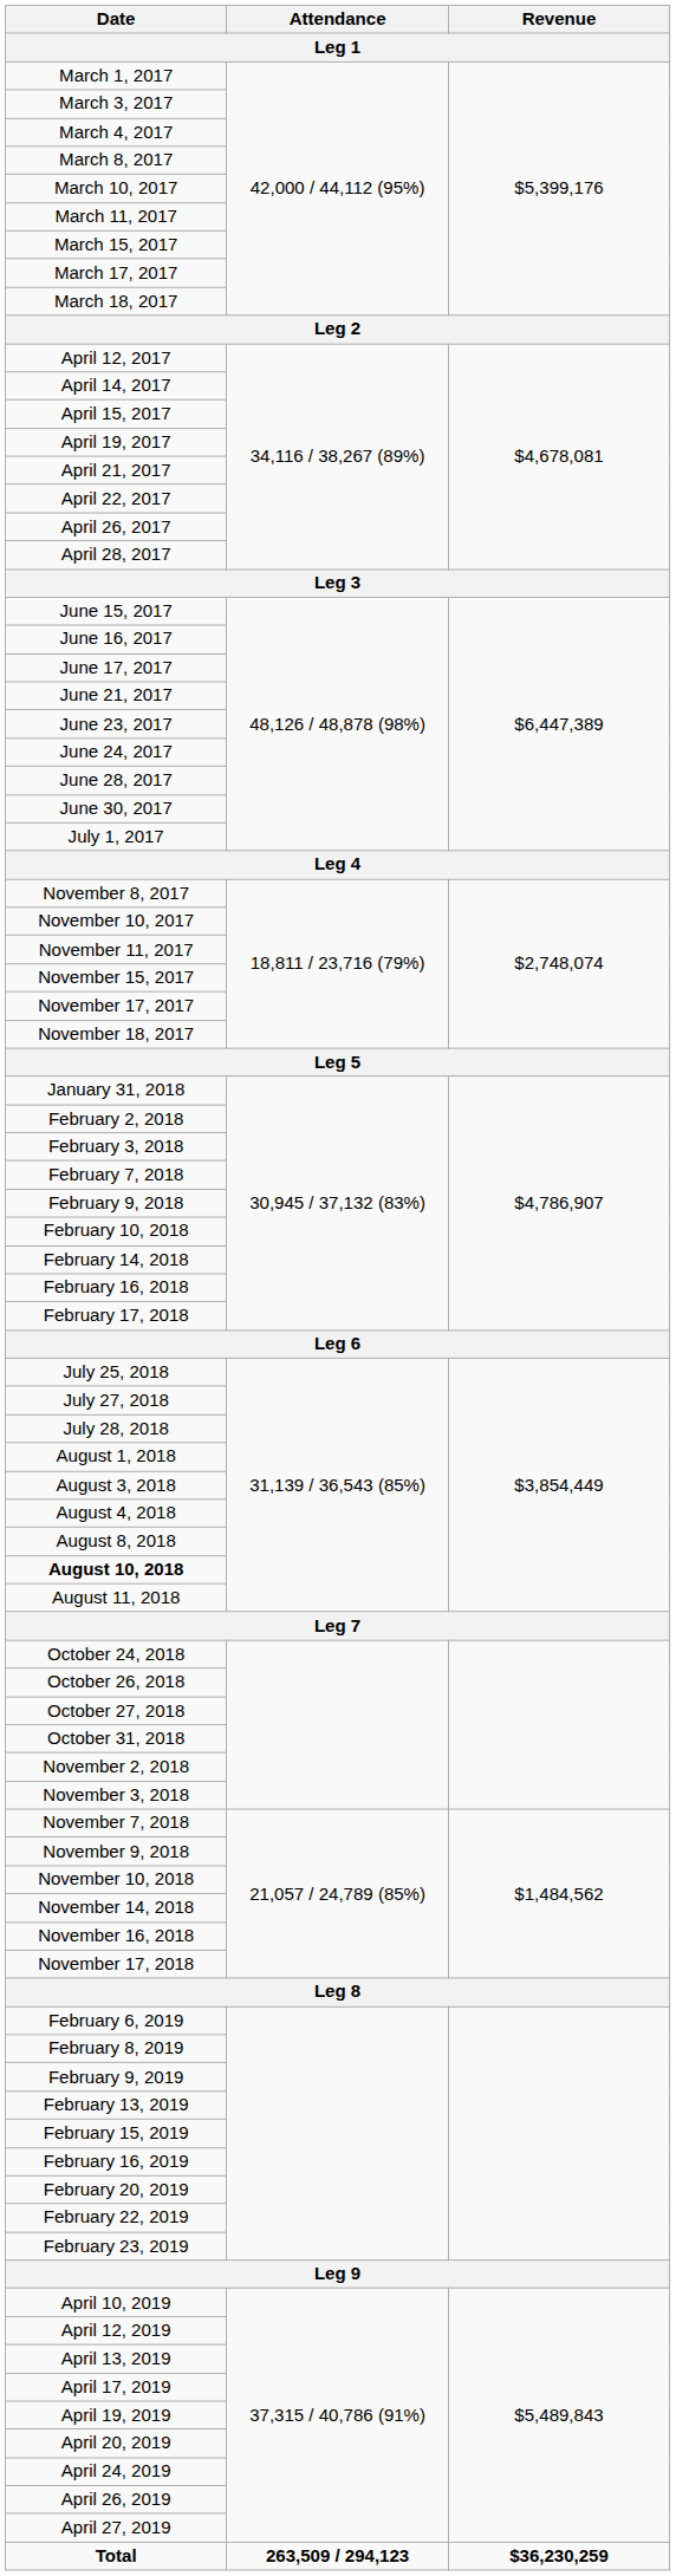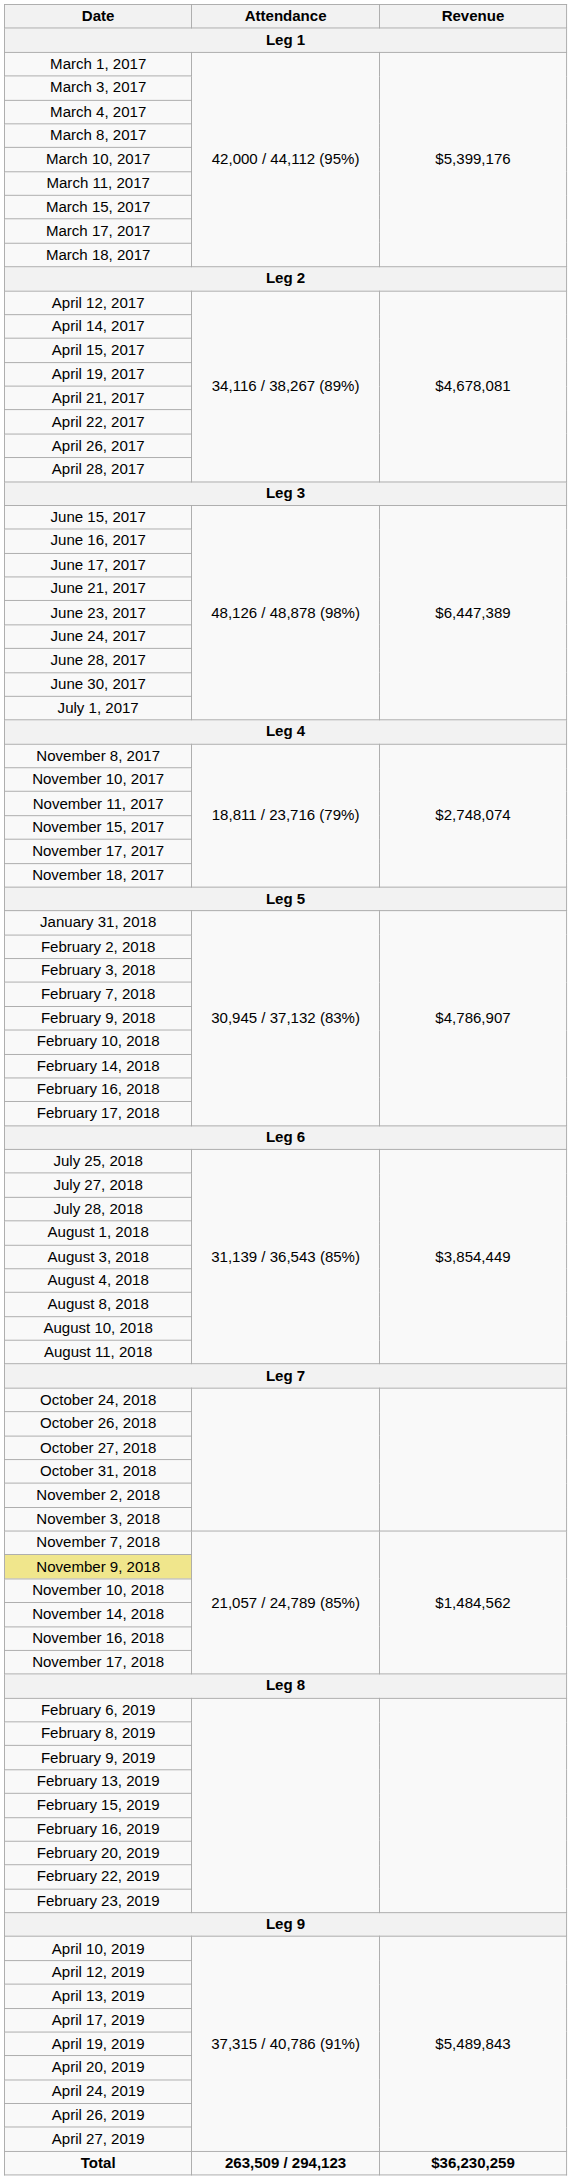August 10, 2018 | Date: bold -> normal
November 9, 2018 | Date: no background -> khaki background
